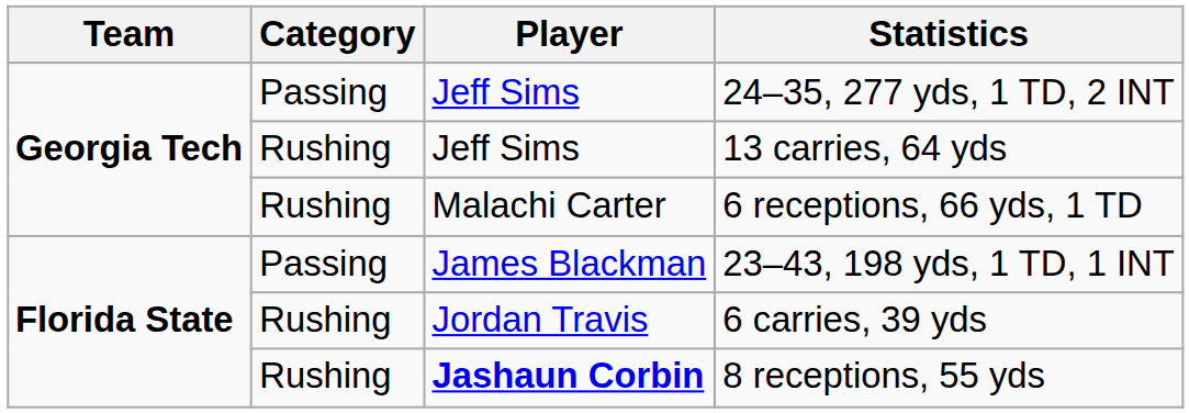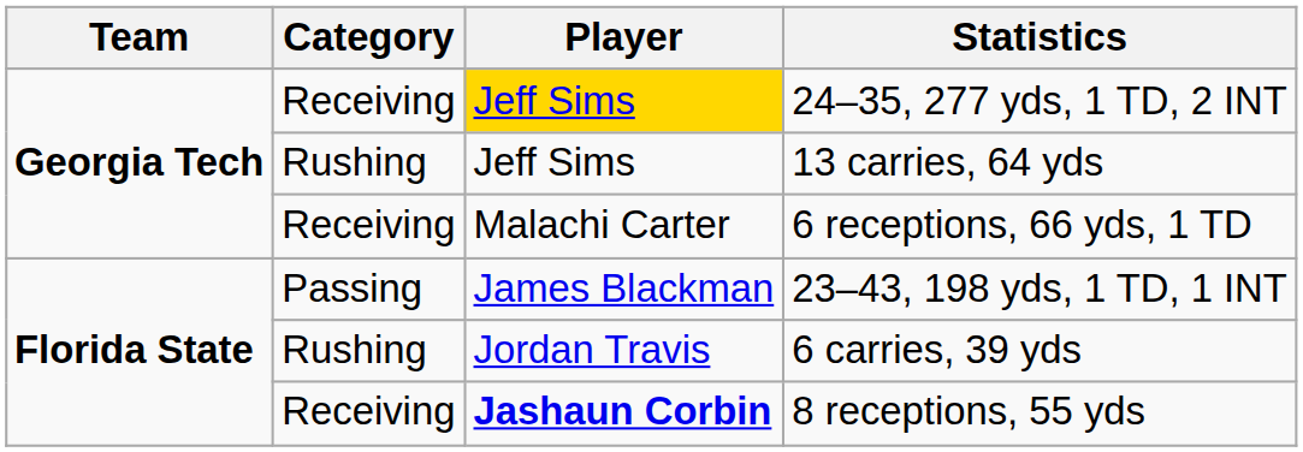24–35, 277 yds, 1 TD, 2 INT | Category: Passing -> Receiving
24–35, 277 yds, 1 TD, 2 INT | Player: no background -> gold background
6 receptions, 66 yds, 1 TD | Category: Rushing -> Receiving
8 receptions, 55 yds | Category: Rushing -> Receiving
